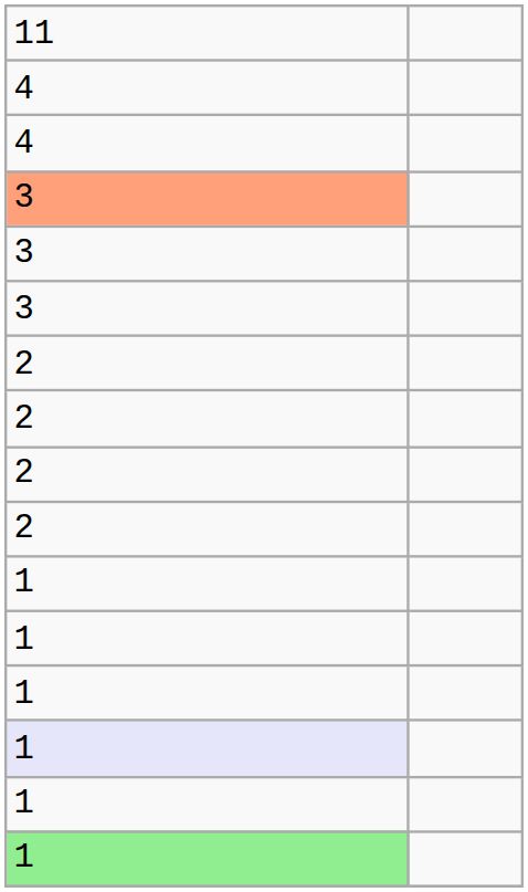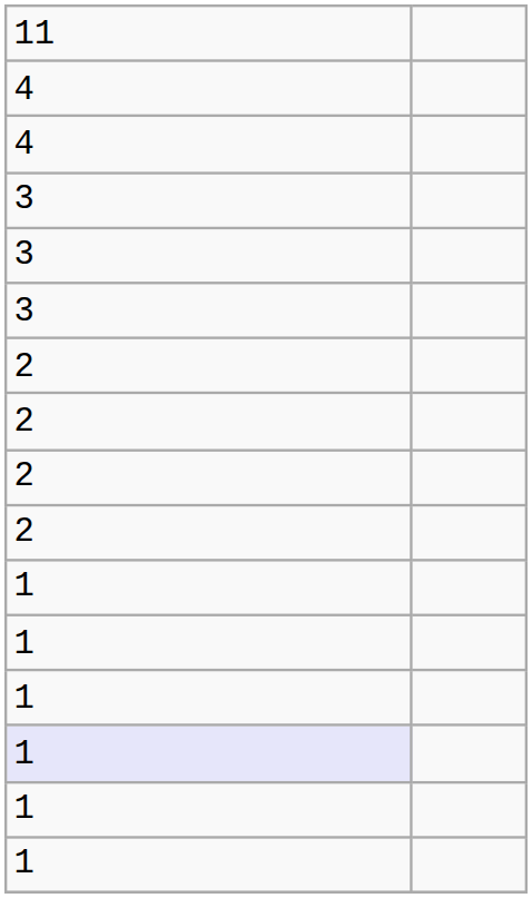row 4 | column 1: lightsalmon background -> no background
row 16 | column 1: lightgreen background -> no background
